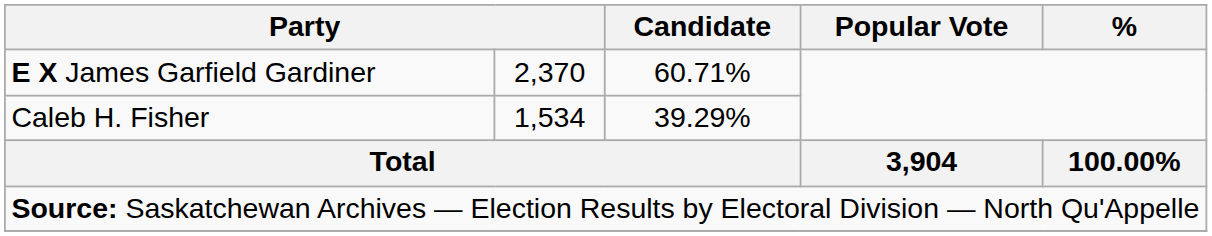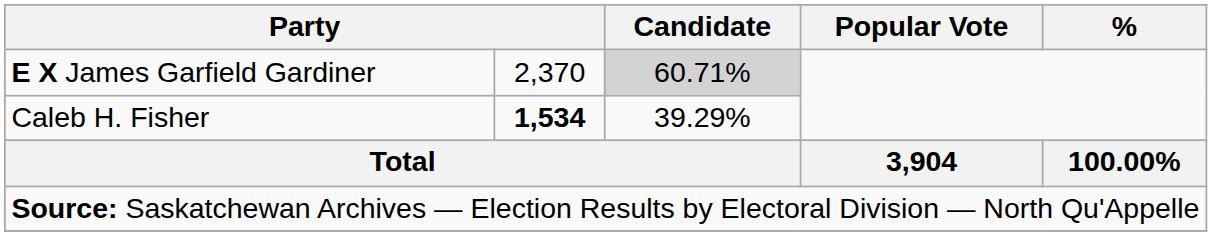E X James Garfield Gardiner | Candidate: no background -> lightgrey background
Caleb H. Fisher | column 2: normal -> bold
